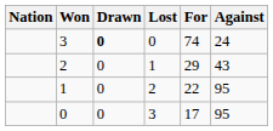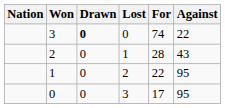row 2 | Against: 24 -> 22
row 3 | For: 29 -> 28
